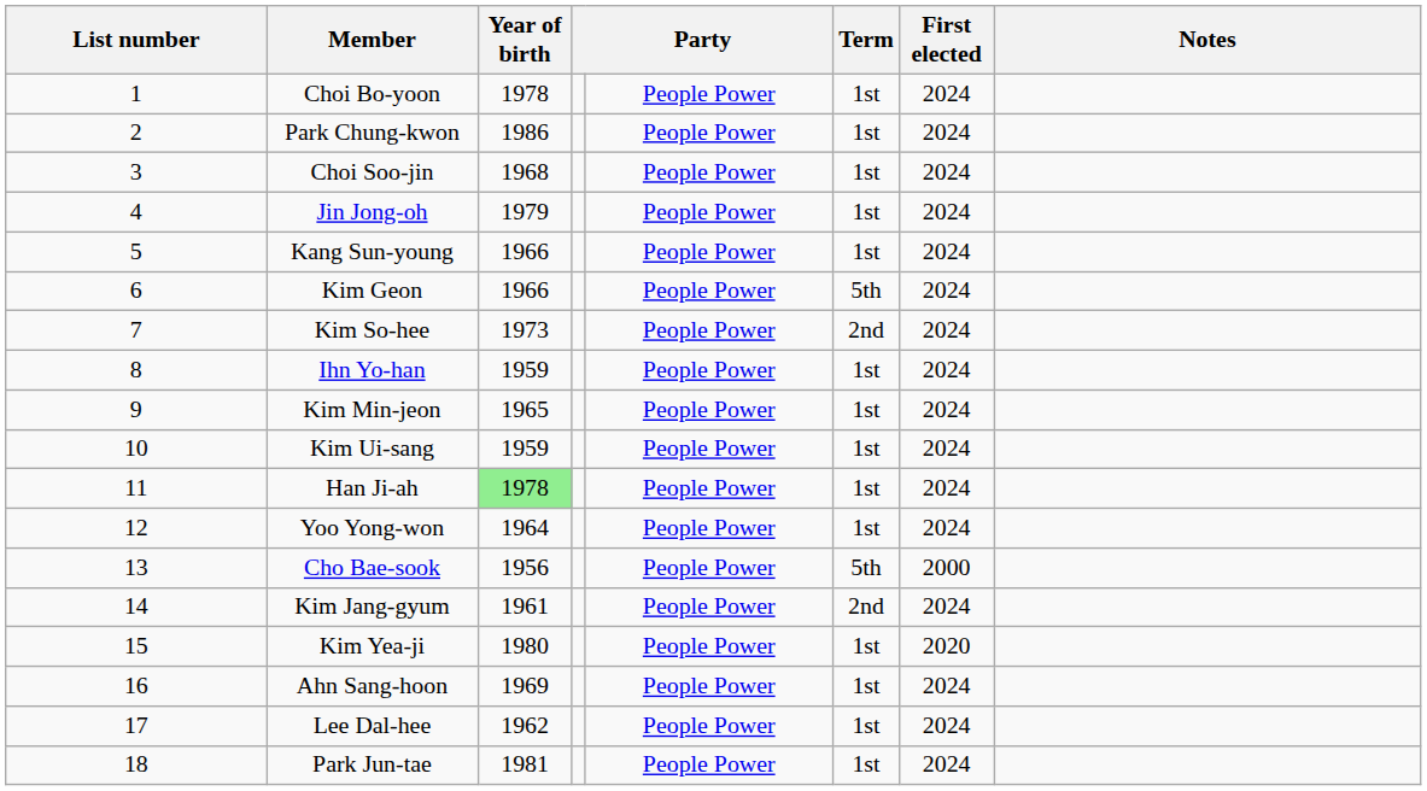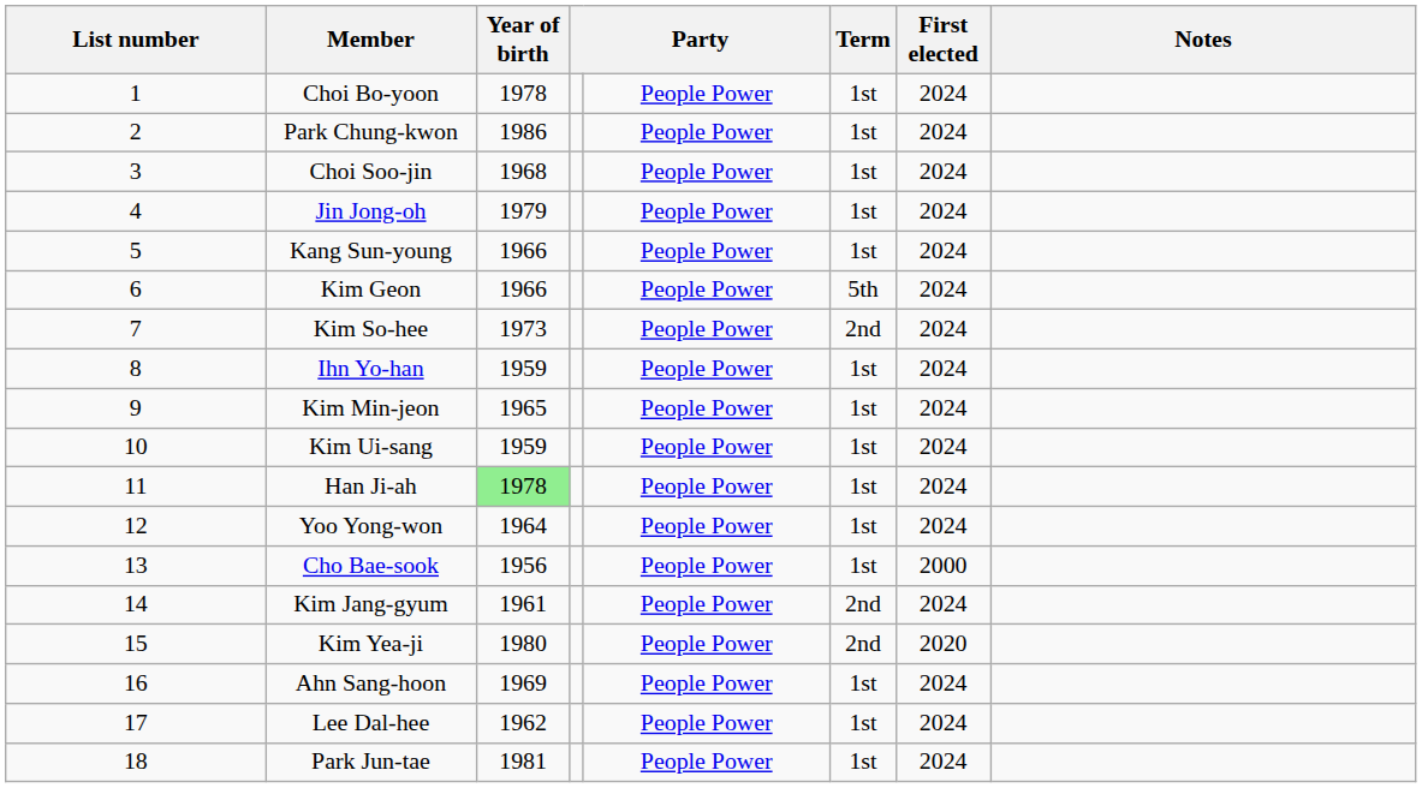Cho Bae-sook | Term: 5th -> 1st
Kim Yea-ji | Term: 1st -> 2nd
